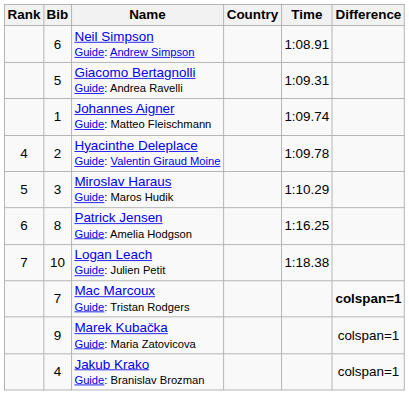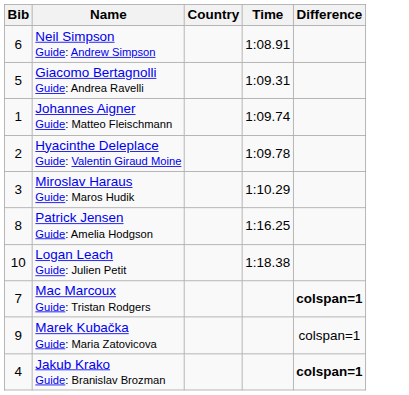- column: Rank | 4 | 5 | 6 | 7
Jakub Krako Guide: Branislav Brozman | Difference: normal -> bold
